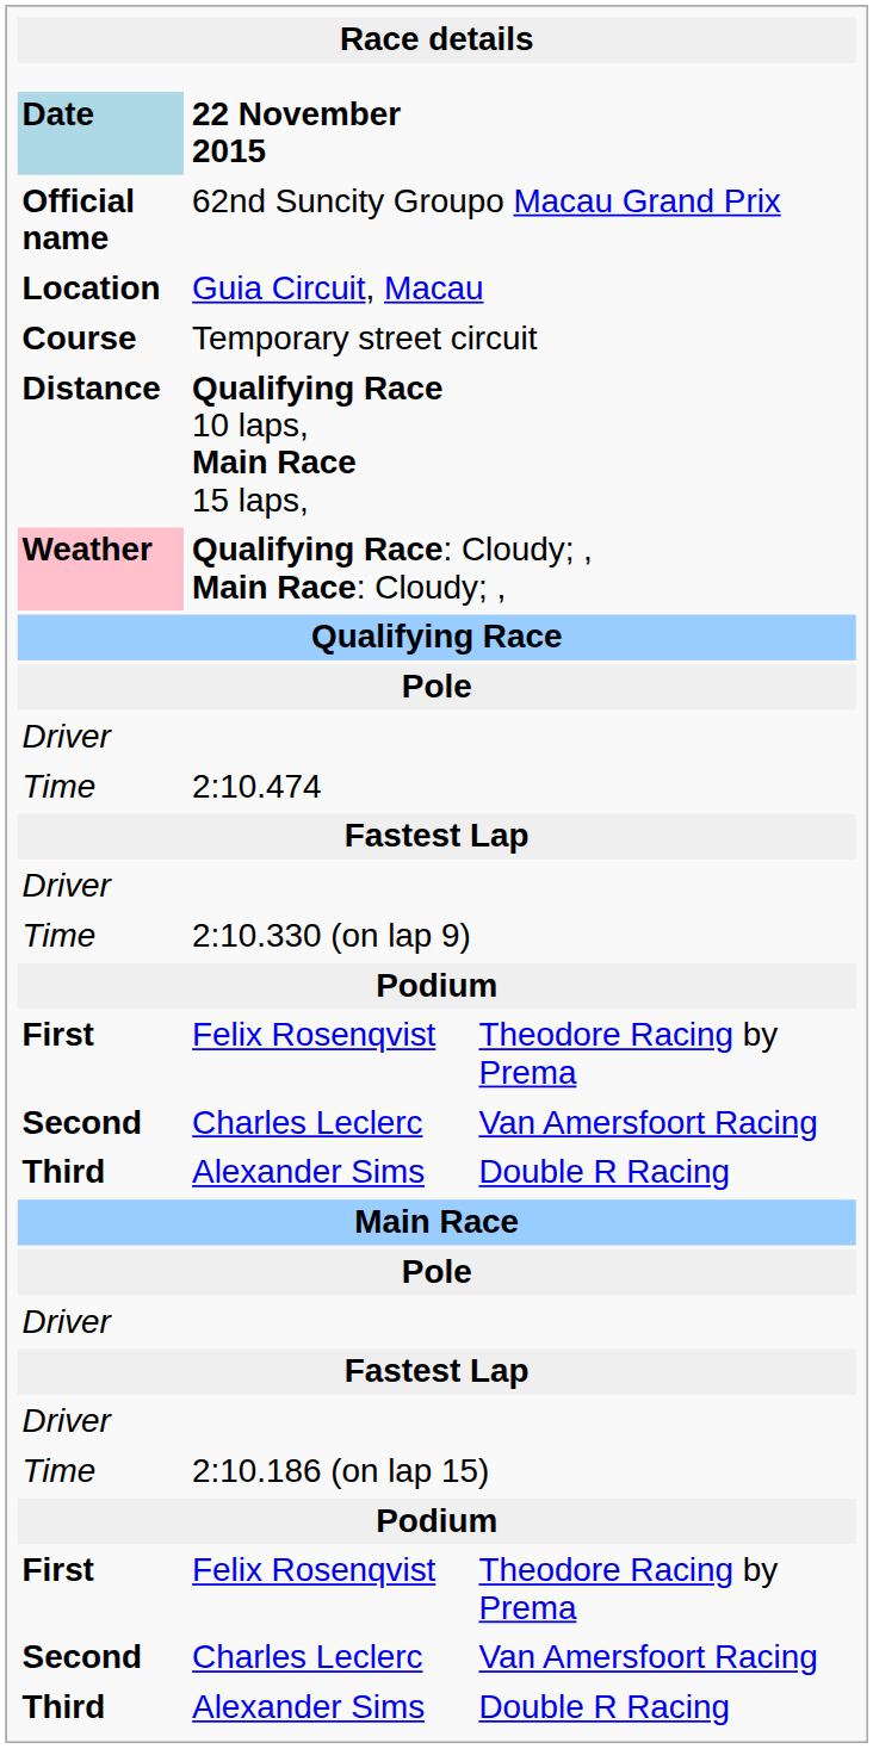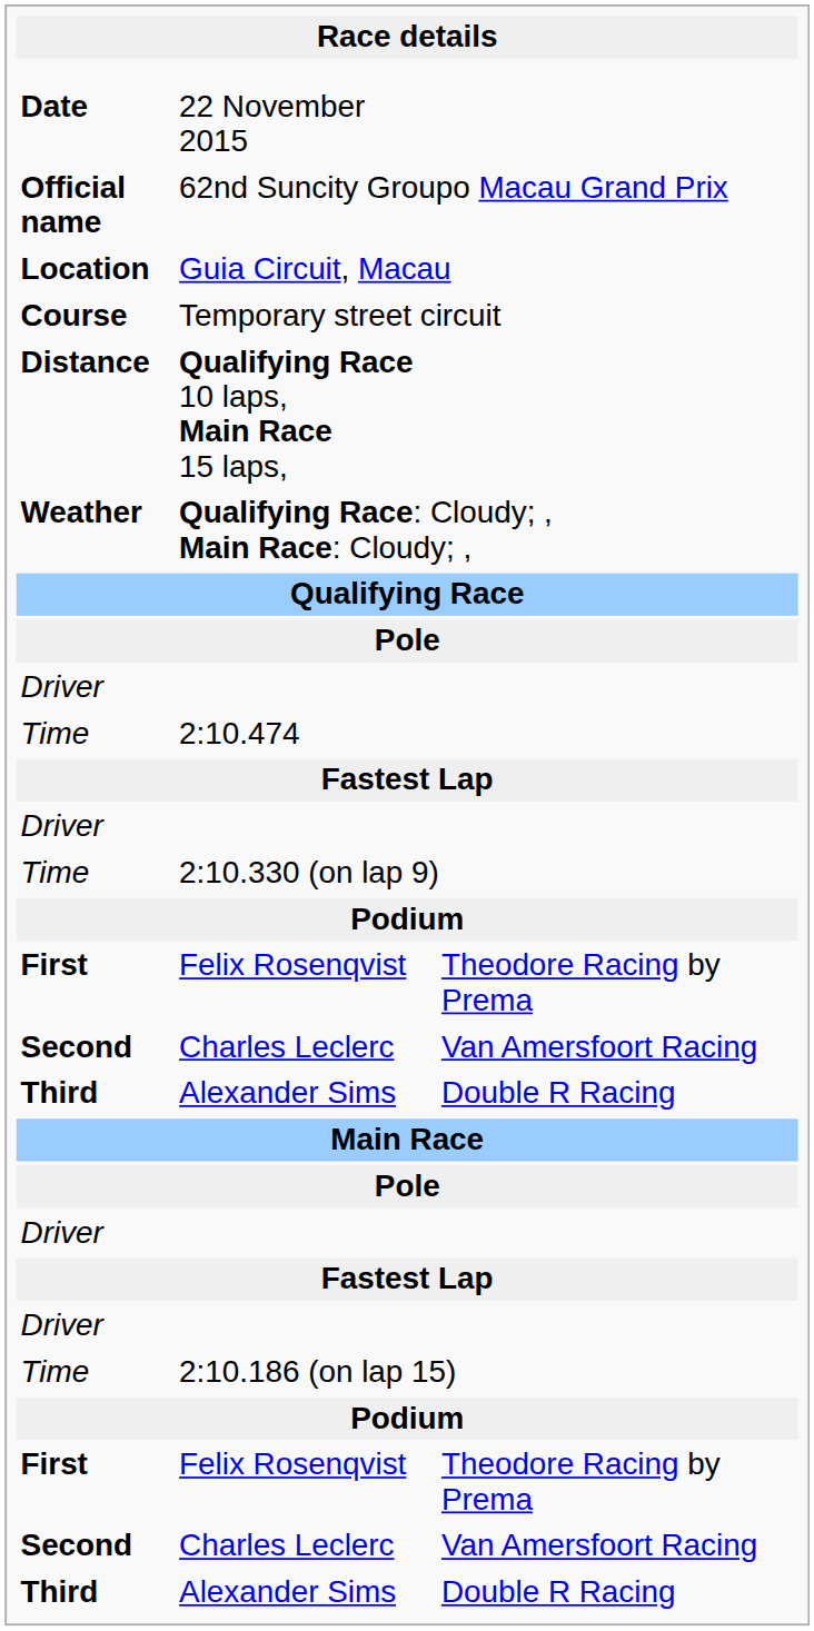22 November 2015 | column 1: lightblue background -> no background
22 November 2015 | column 2: bold -> normal
Qualifying Race: Cloudy; , Main Race: Cloudy; , | column 1: pink background -> no background
